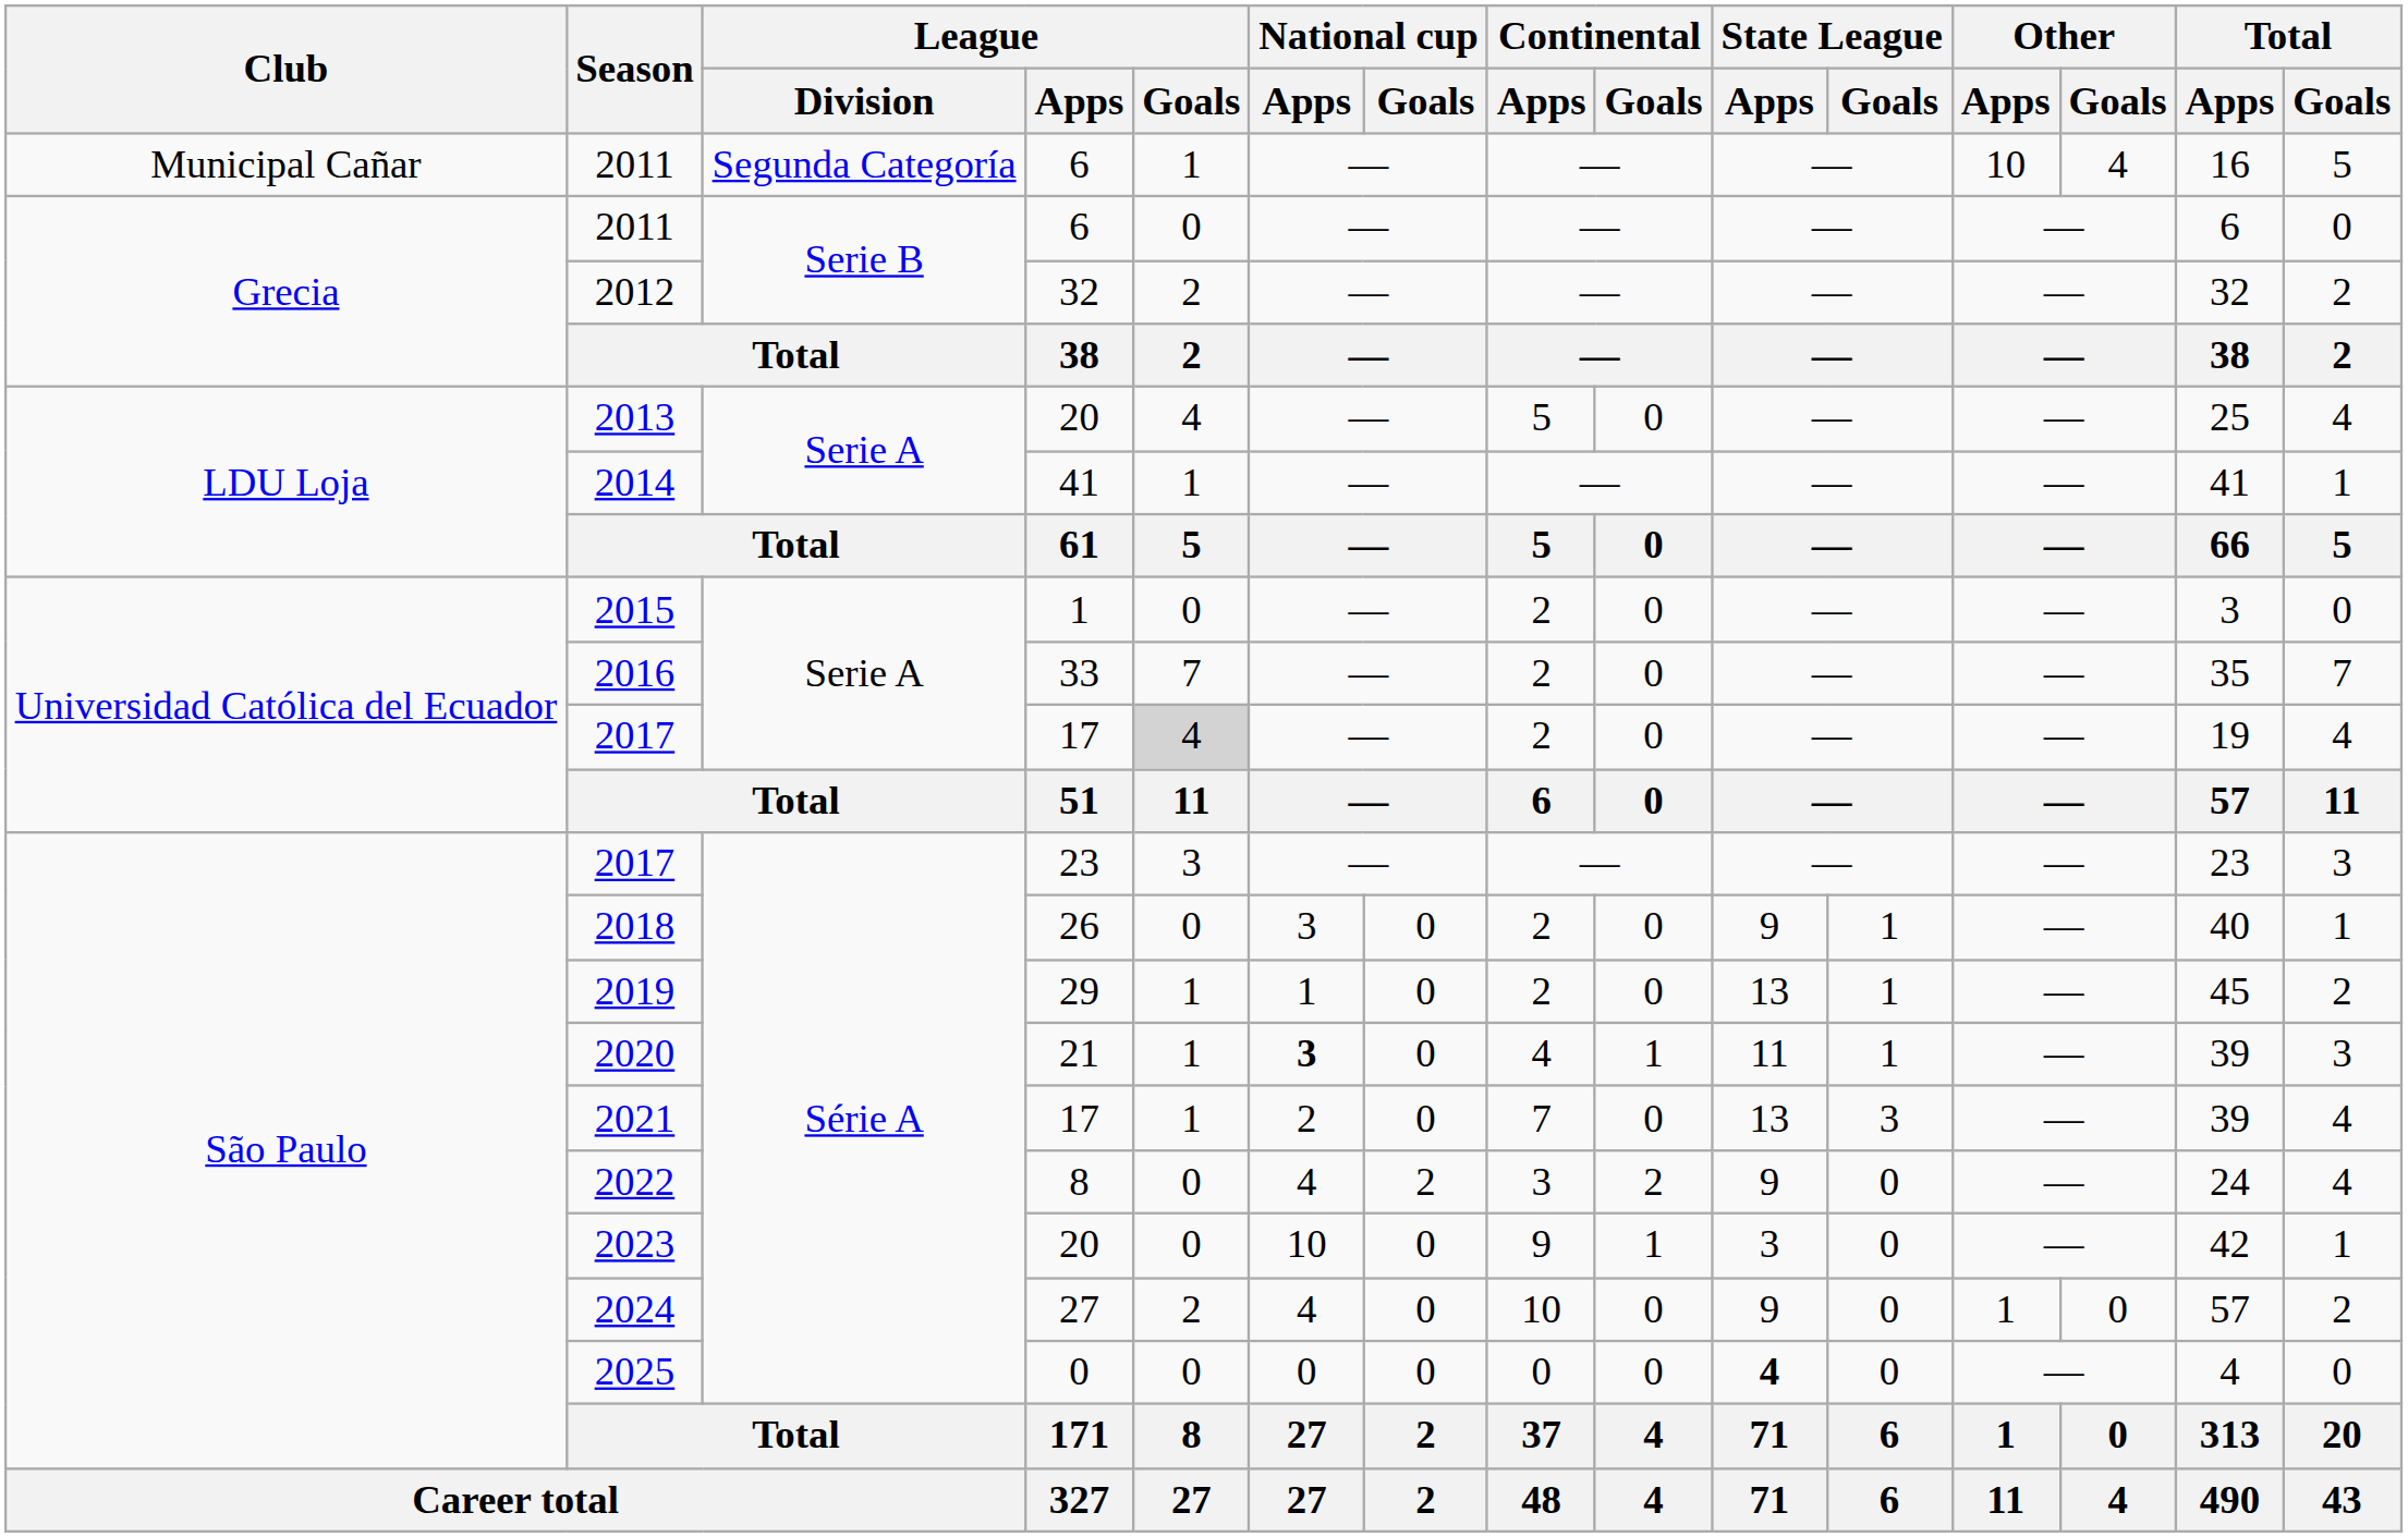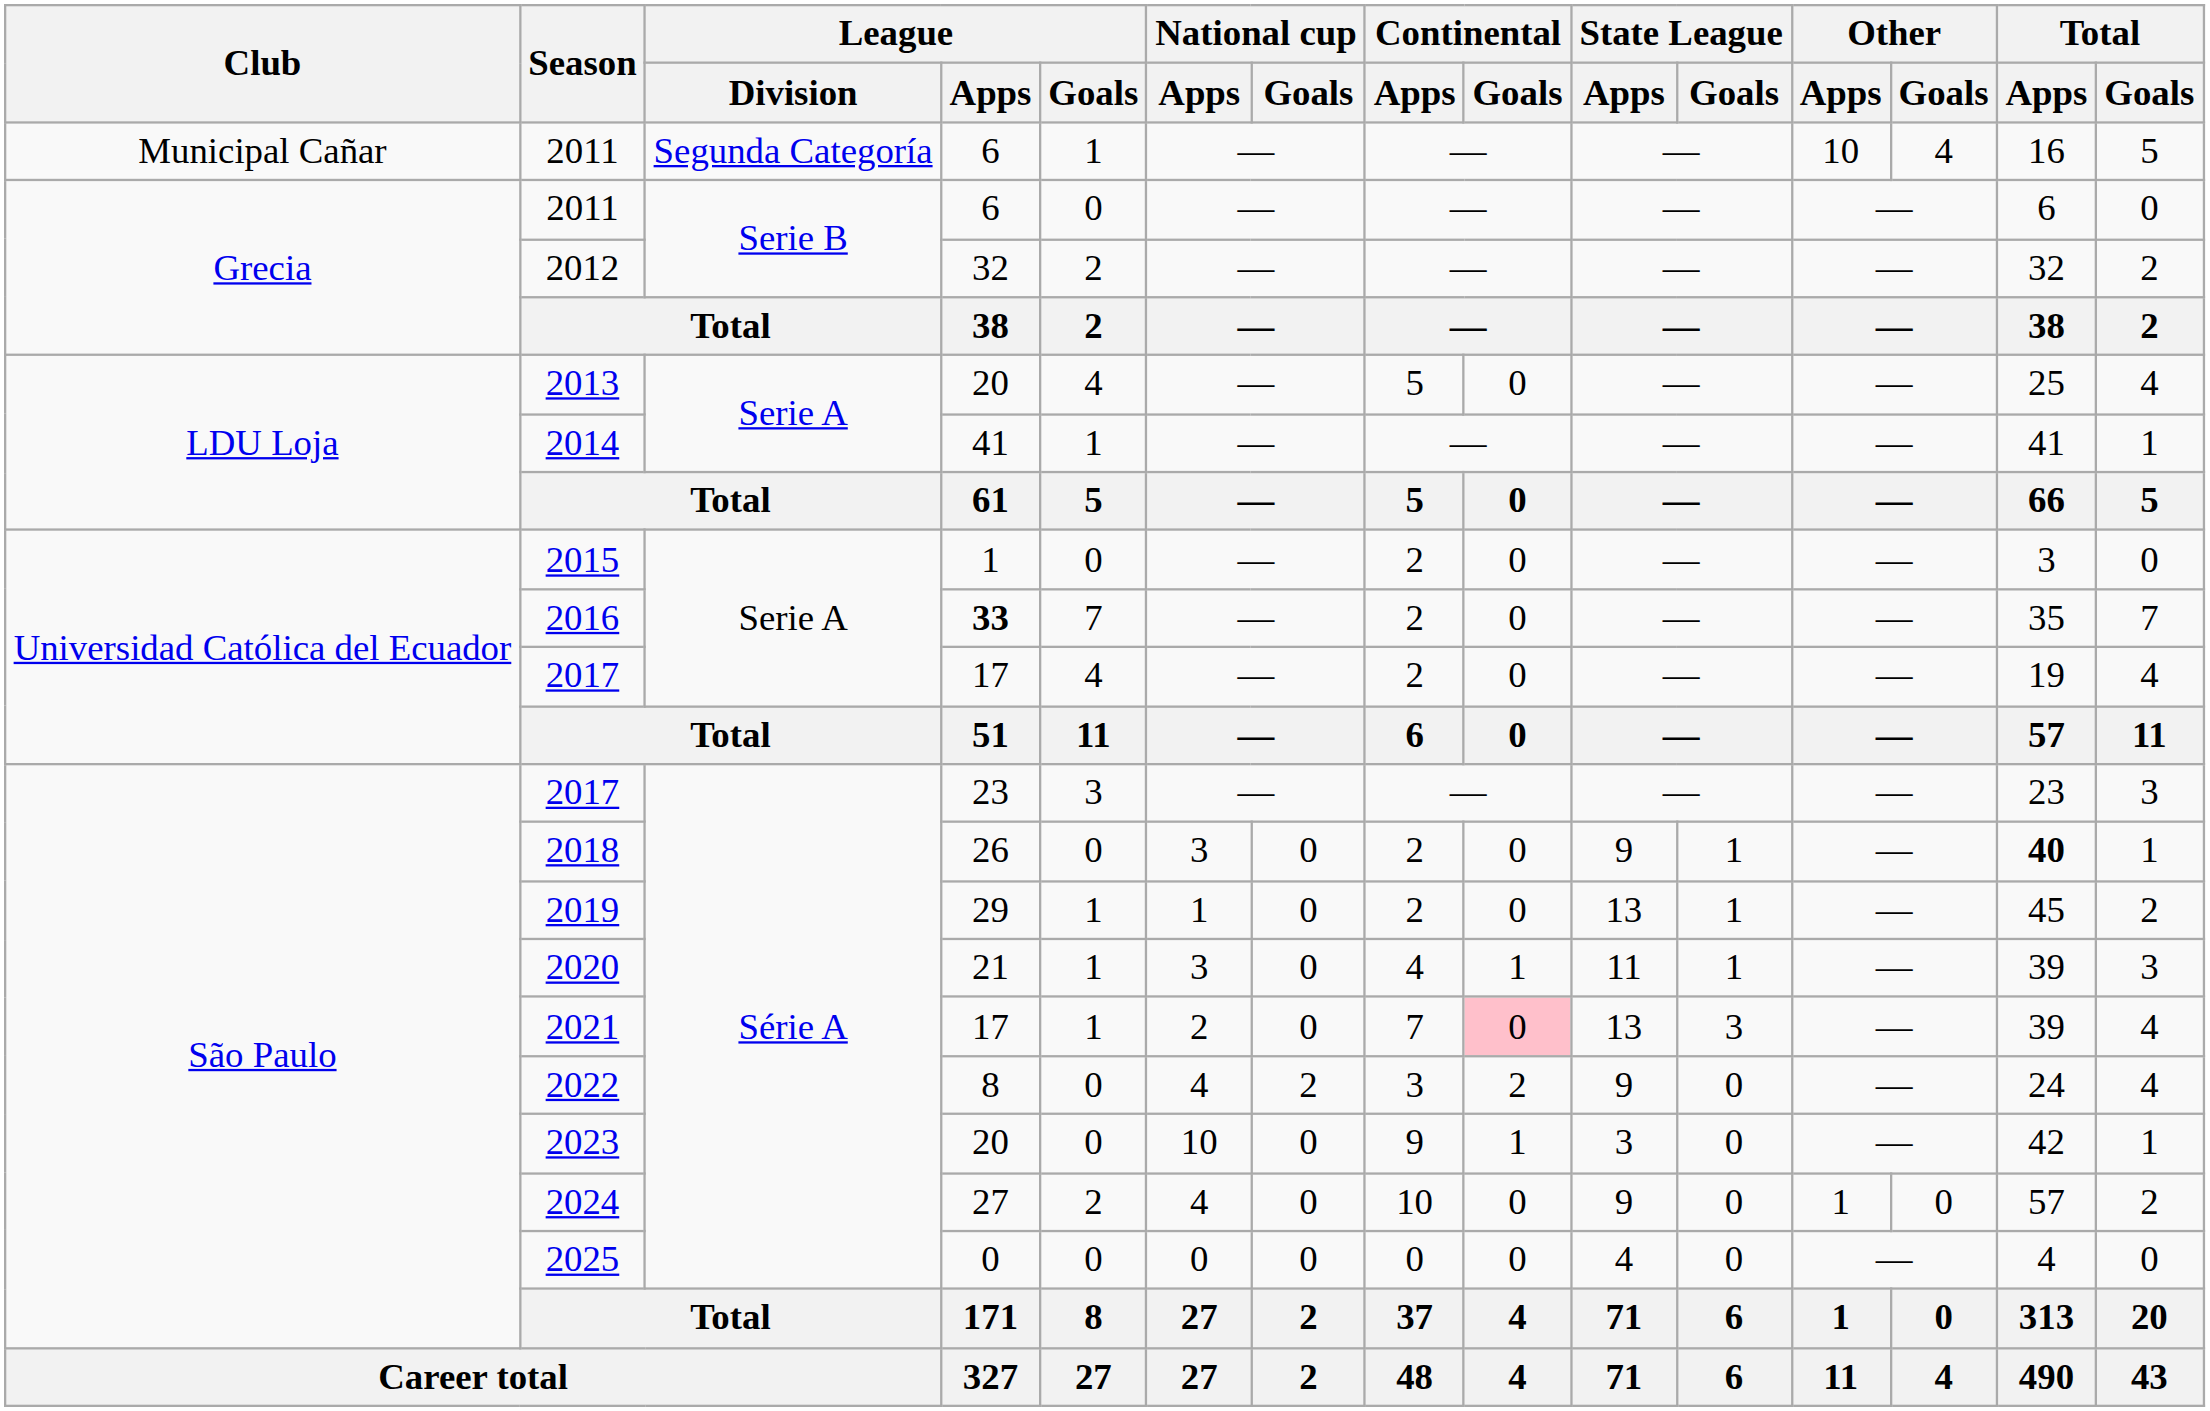2016 | League / Apps: normal -> bold
Universidad Católica del Ecuador / 2017 | League / Goals: lightgrey background -> no background
2018 | Total / Apps: normal -> bold
2020 | National cup / Apps: bold -> normal
2021 | Continental / Goals: no background -> pink background
2025 | State League / Apps: bold -> normal
